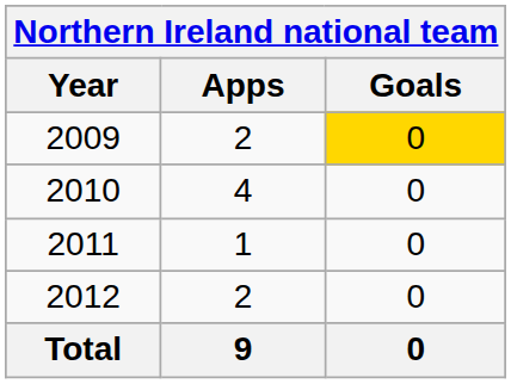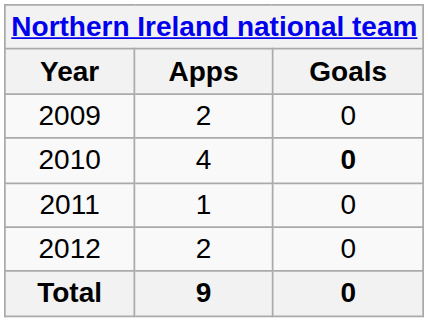2009 | Goals: gold background -> no background
2010 | Goals: normal -> bold
